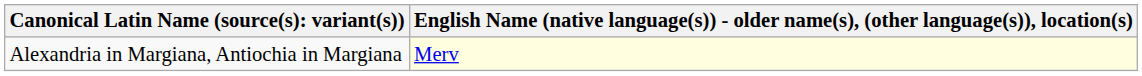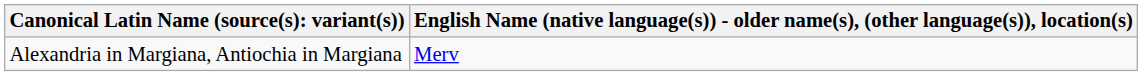Alexandria in Margiana, Antiochia in Margiana | column 2: lightyellow background -> no background
